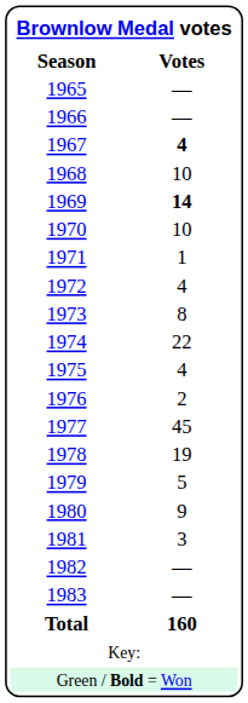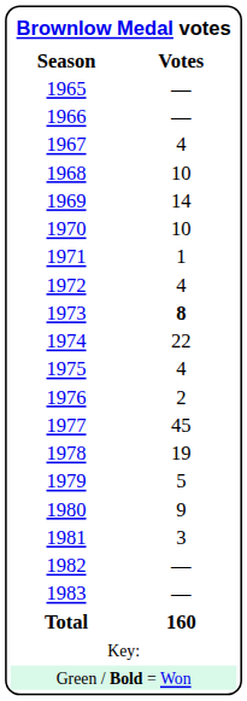1967 | Votes: bold -> normal
1969 | Votes: bold -> normal
1973 | Votes: normal -> bold
